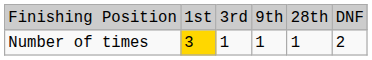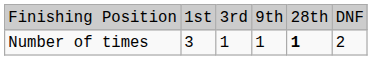Number of times | column 2: gold background -> no background
Number of times | column 5: normal -> bold
